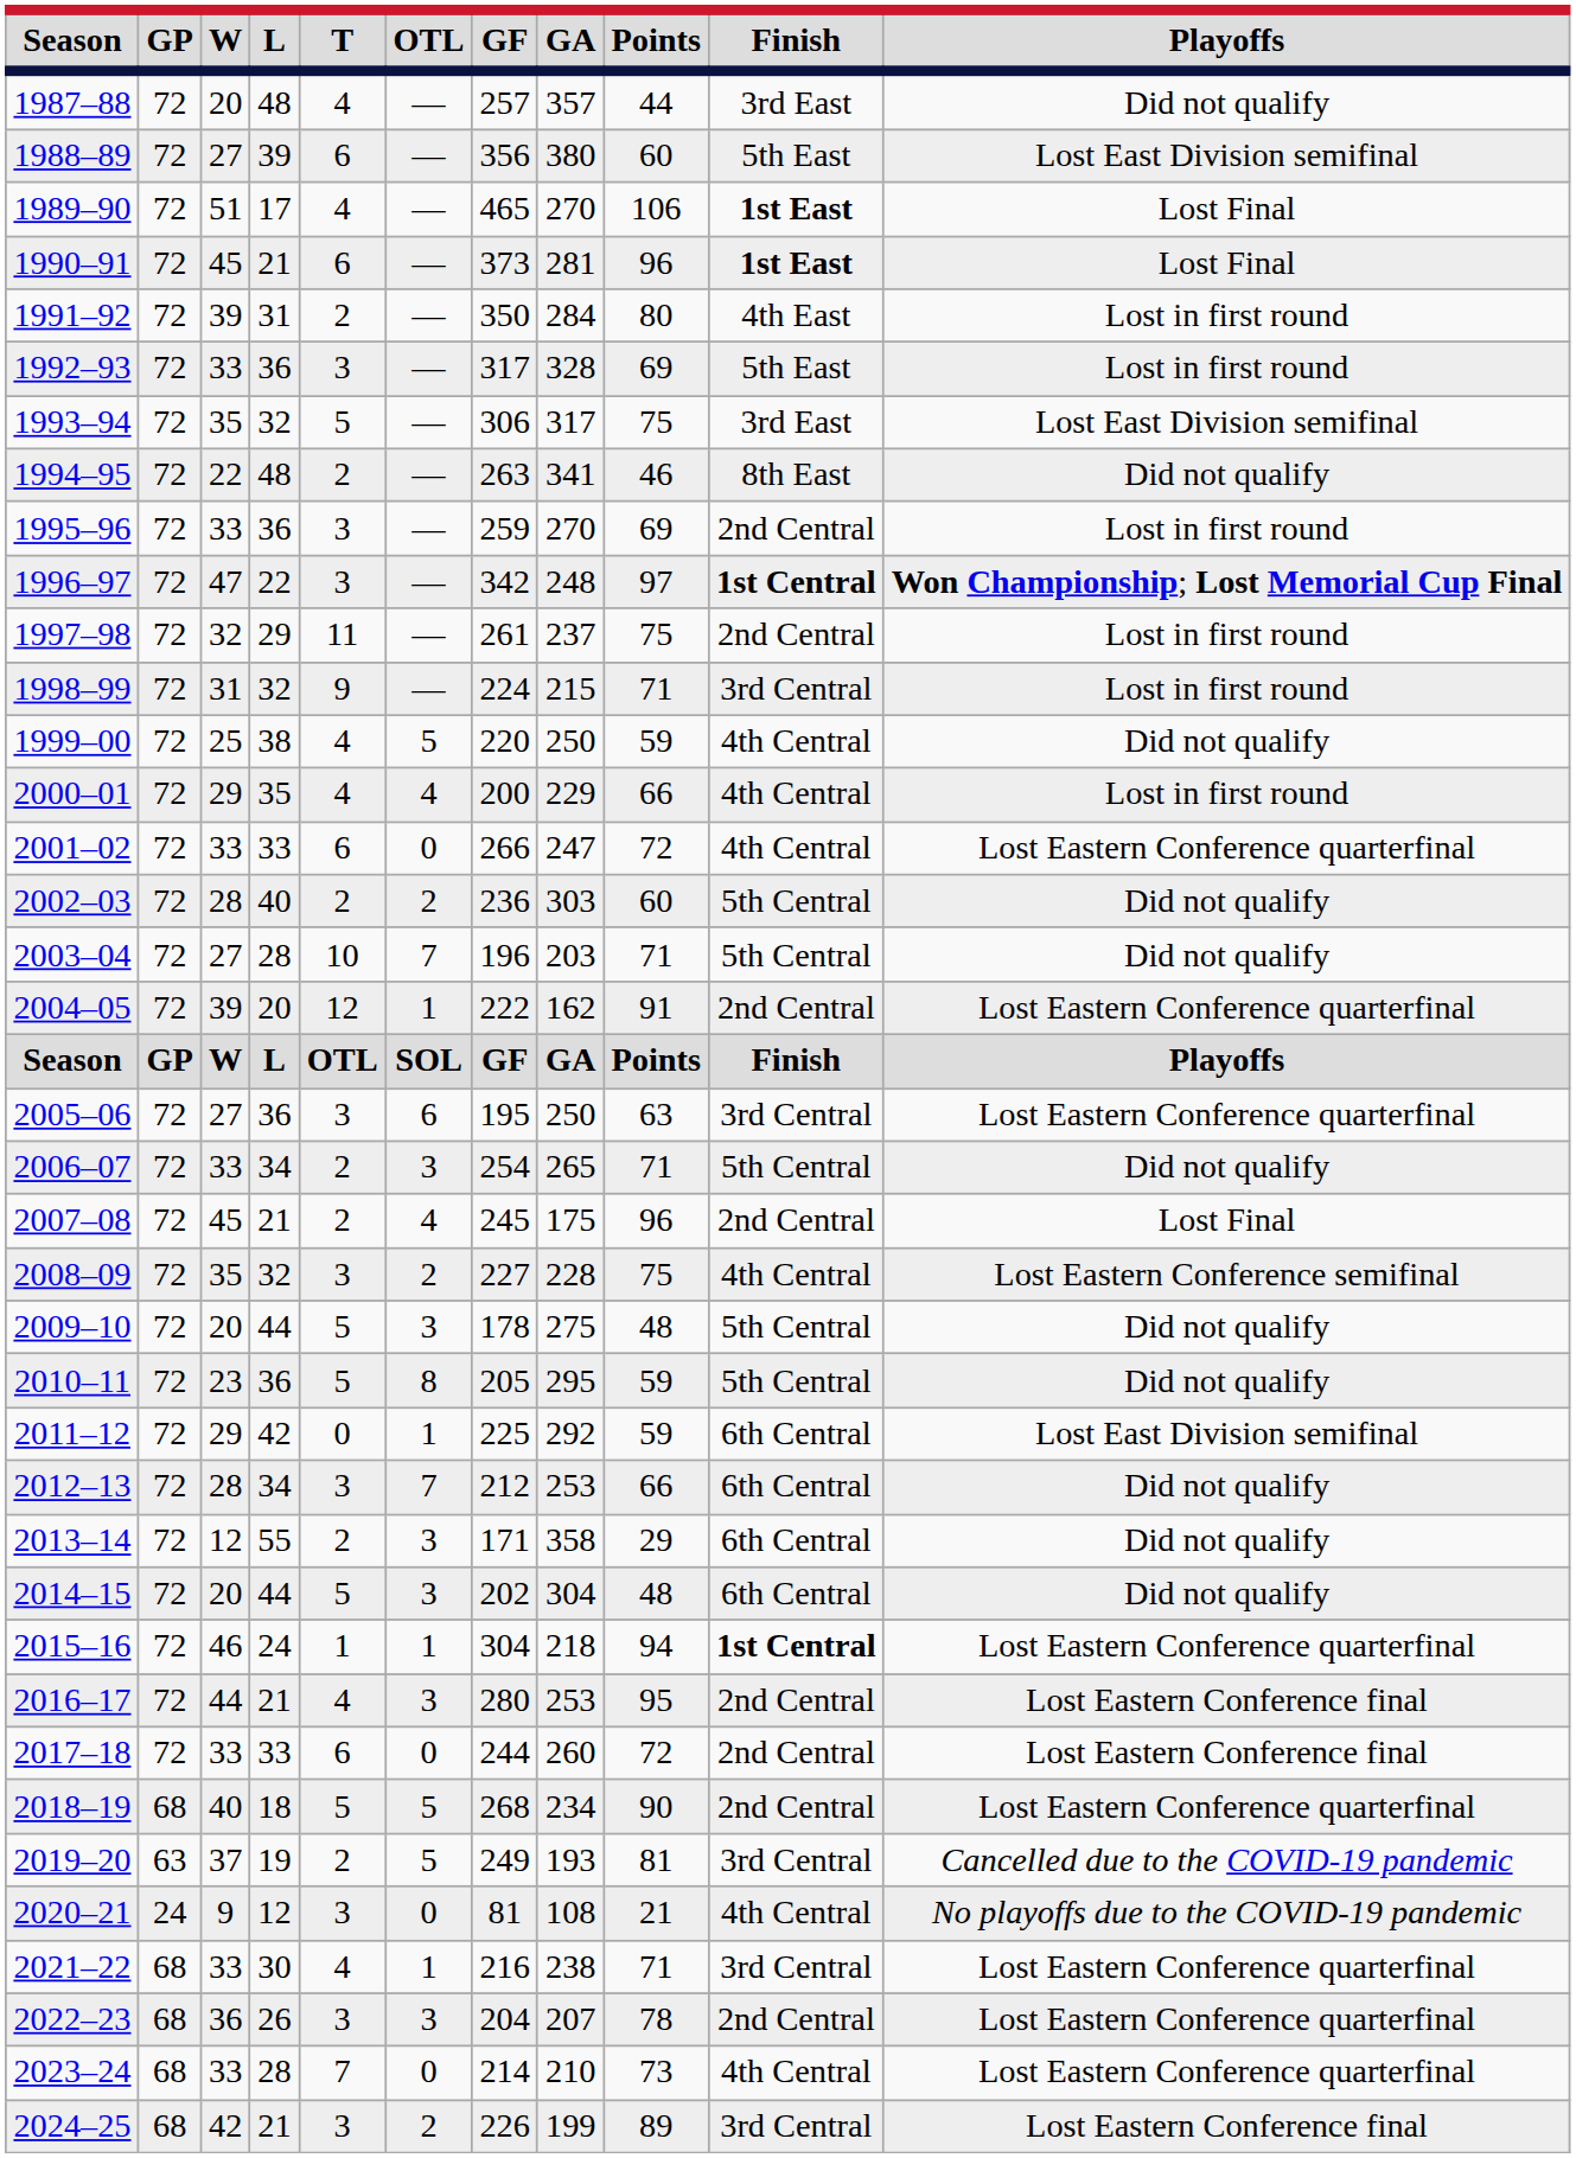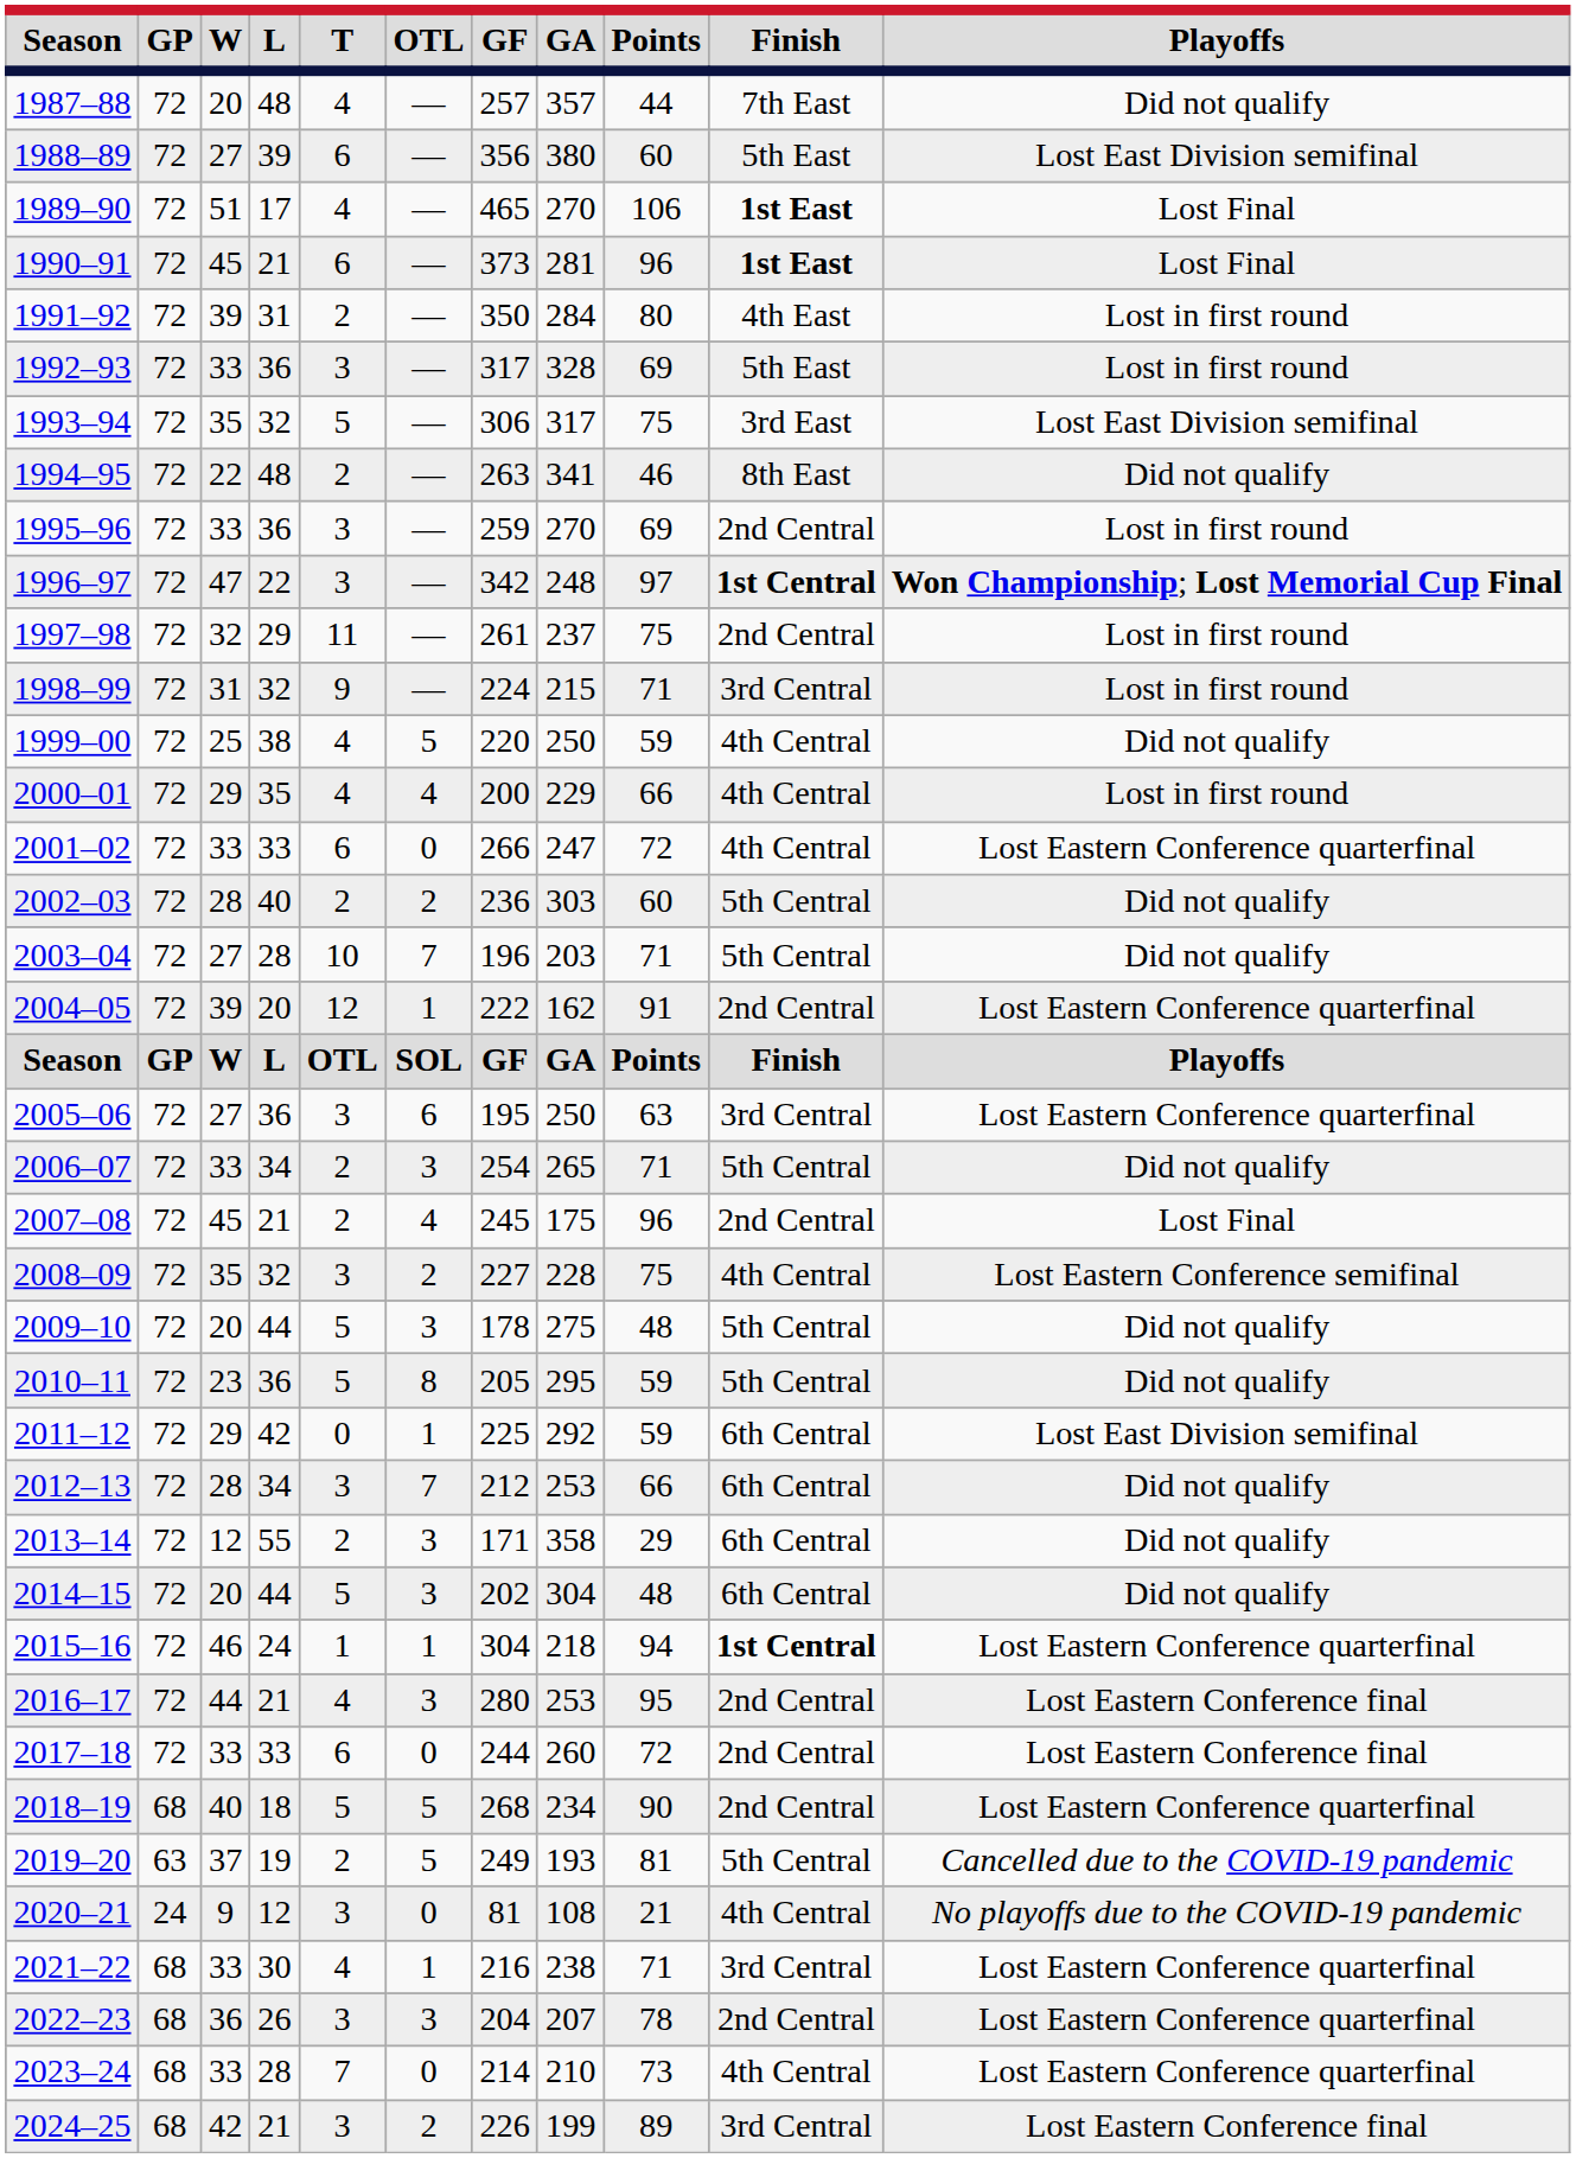1987–88 | Finish: 3rd East -> 7th East
2019–20 | Finish: 3rd Central -> 5th Central
